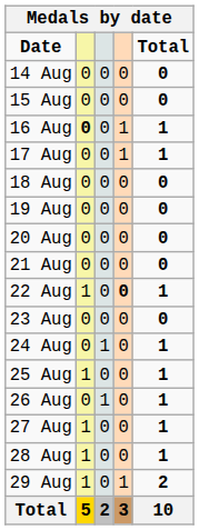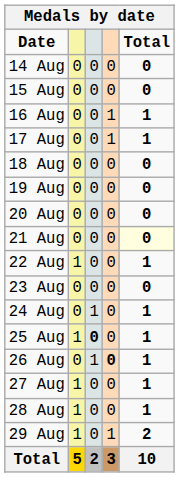16 Aug | column 2: bold -> normal
21 Aug | Total: no background -> lightyellow background
22 Aug | column 4: bold -> normal
25 Aug | column 3: normal -> bold
26 Aug | column 4: normal -> bold
